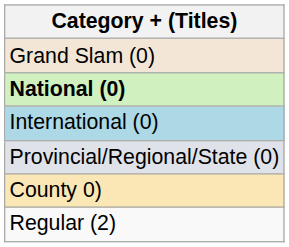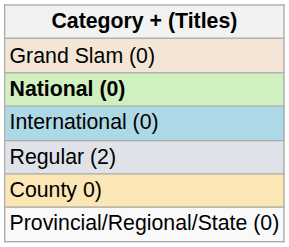row 5 | column 1: Provincial/Regional/State (0) -> Regular (2)
row 7 | column 1: Regular (2) -> Provincial/Regional/State (0)
